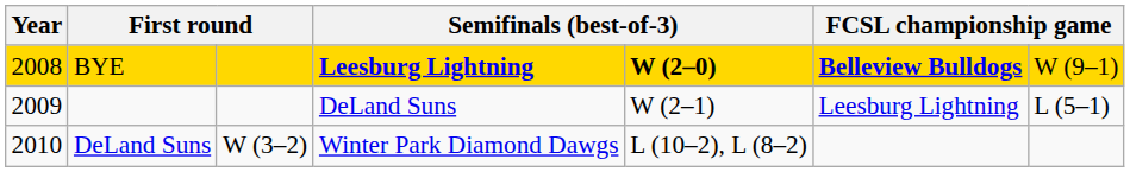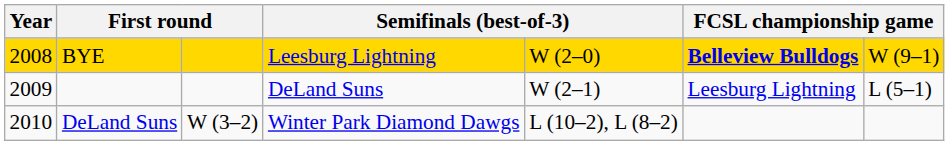BYE | column 4: bold -> normal
BYE | column 5: bold -> normal
